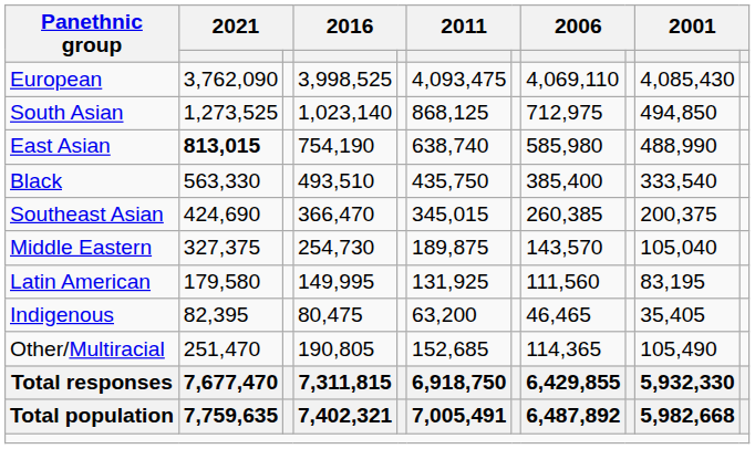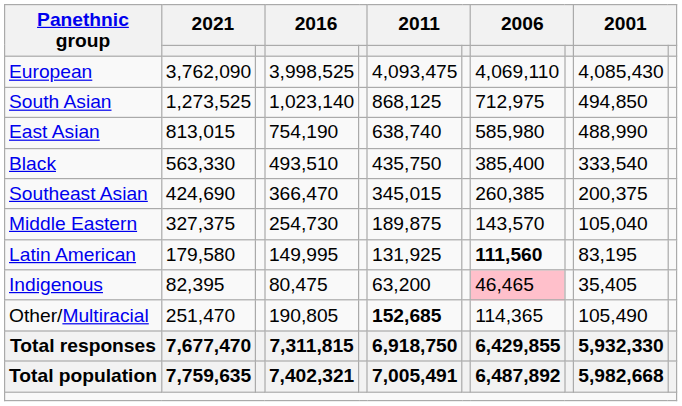East Asian | column 2: bold -> normal
Latin American | column 8: normal -> bold
Indigenous | column 8: no background -> pink background
Other/Multiracial | column 6: normal -> bold
